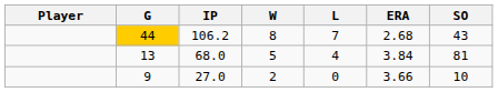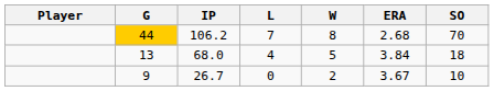columns swapped: W <-> L
44 | SO: 43 -> 70
13 | SO: 81 -> 18
9 | IP: 27.0 -> 26.7
9 | ERA: 3.66 -> 3.67
